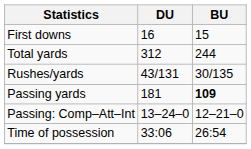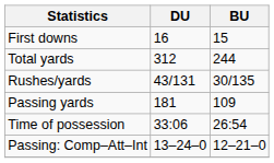Passing yards | BU: bold -> normal
rows swapped: Passing: Comp–Att–Int <-> Time of possession
